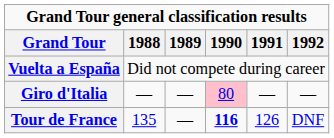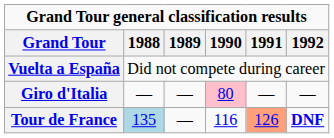Tour de France | 1988: no background -> lightblue background
Tour de France | 1990: bold -> normal
Tour de France | 1991: no background -> lightsalmon background
Tour de France | 1992: normal -> bold
